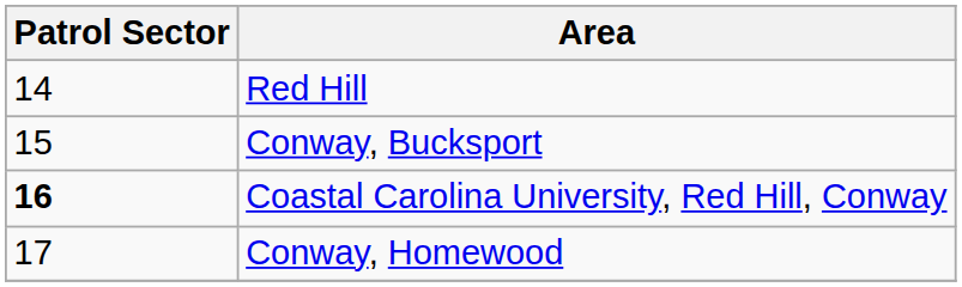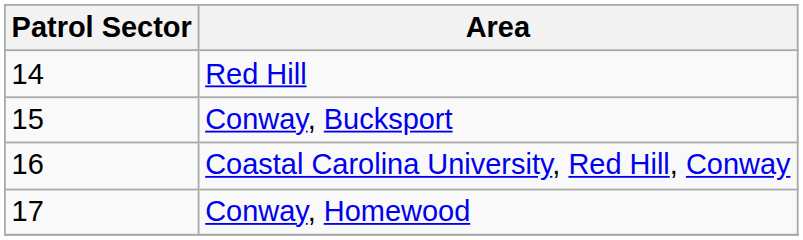Coastal Carolina University, Red Hill, Conway | Patrol Sector: bold -> normal
